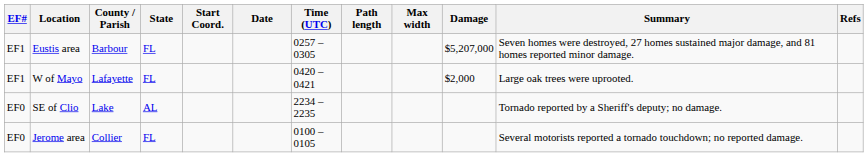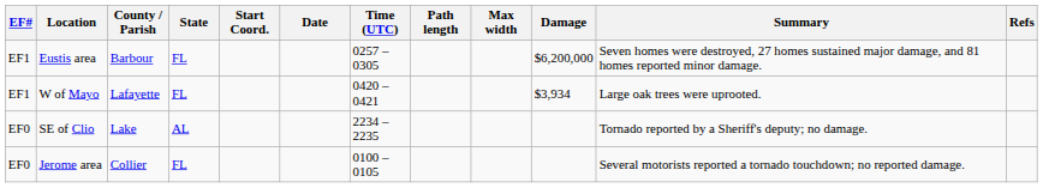Eustis area | Damage: $5,207,000 -> $6,200,000
W of Mayo | Damage: $2,000 -> $3,934
